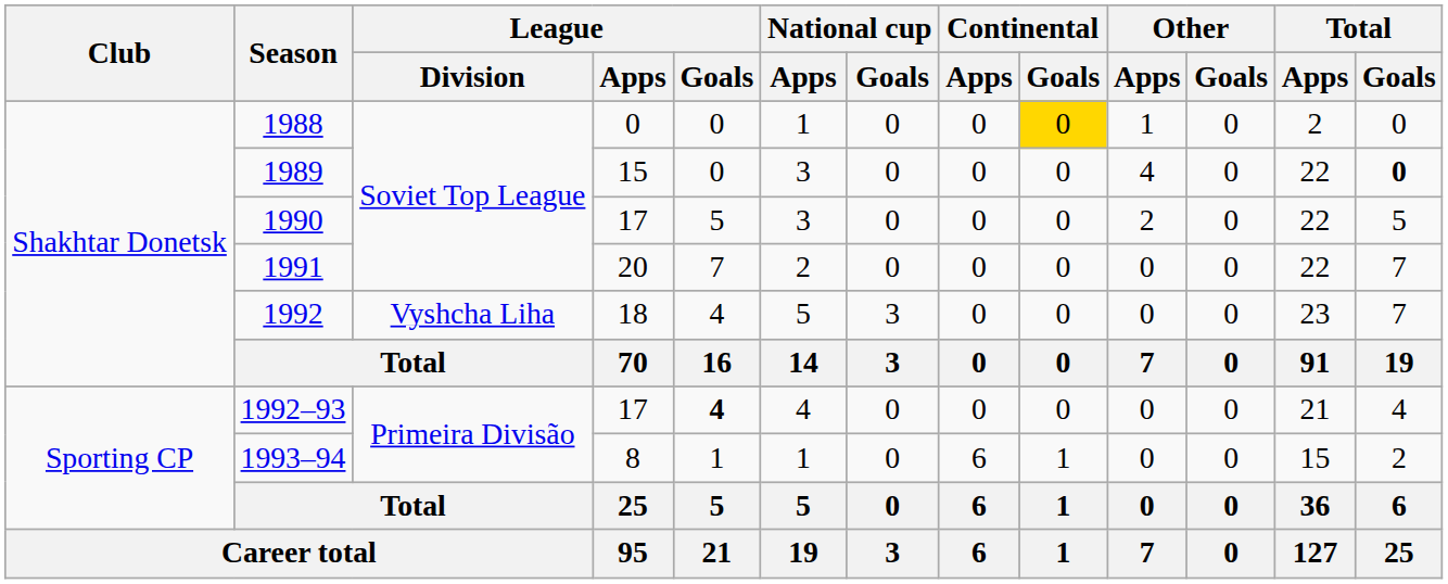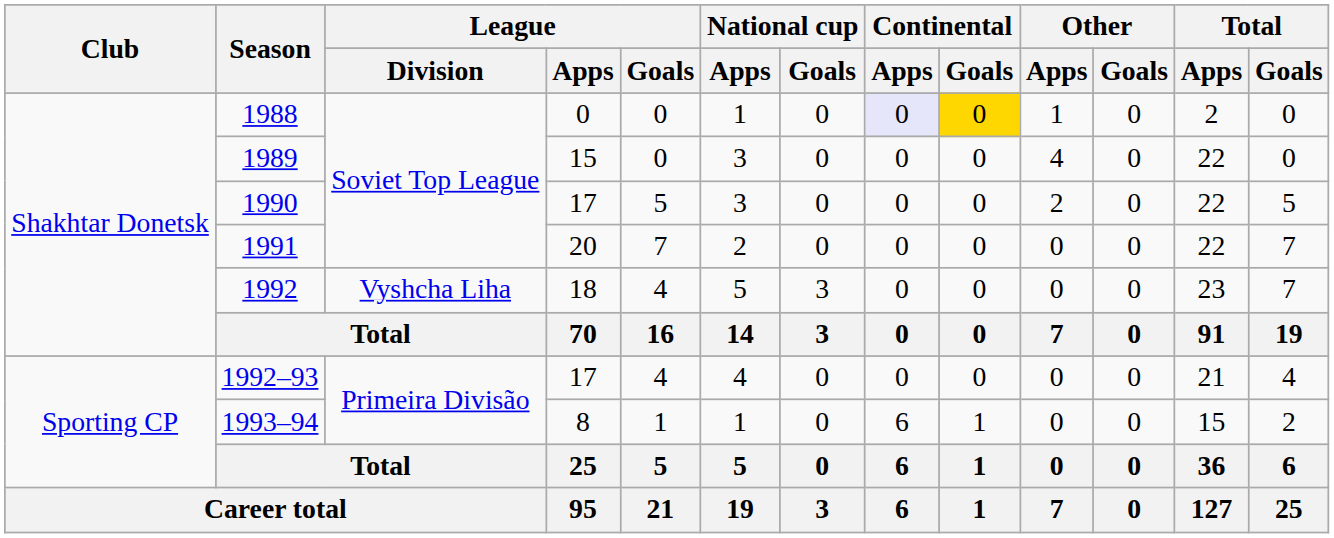1988 | Continental / Apps: no background -> lavender background
1989 | Total / Goals: bold -> normal
1992–93 | League / Goals: bold -> normal
